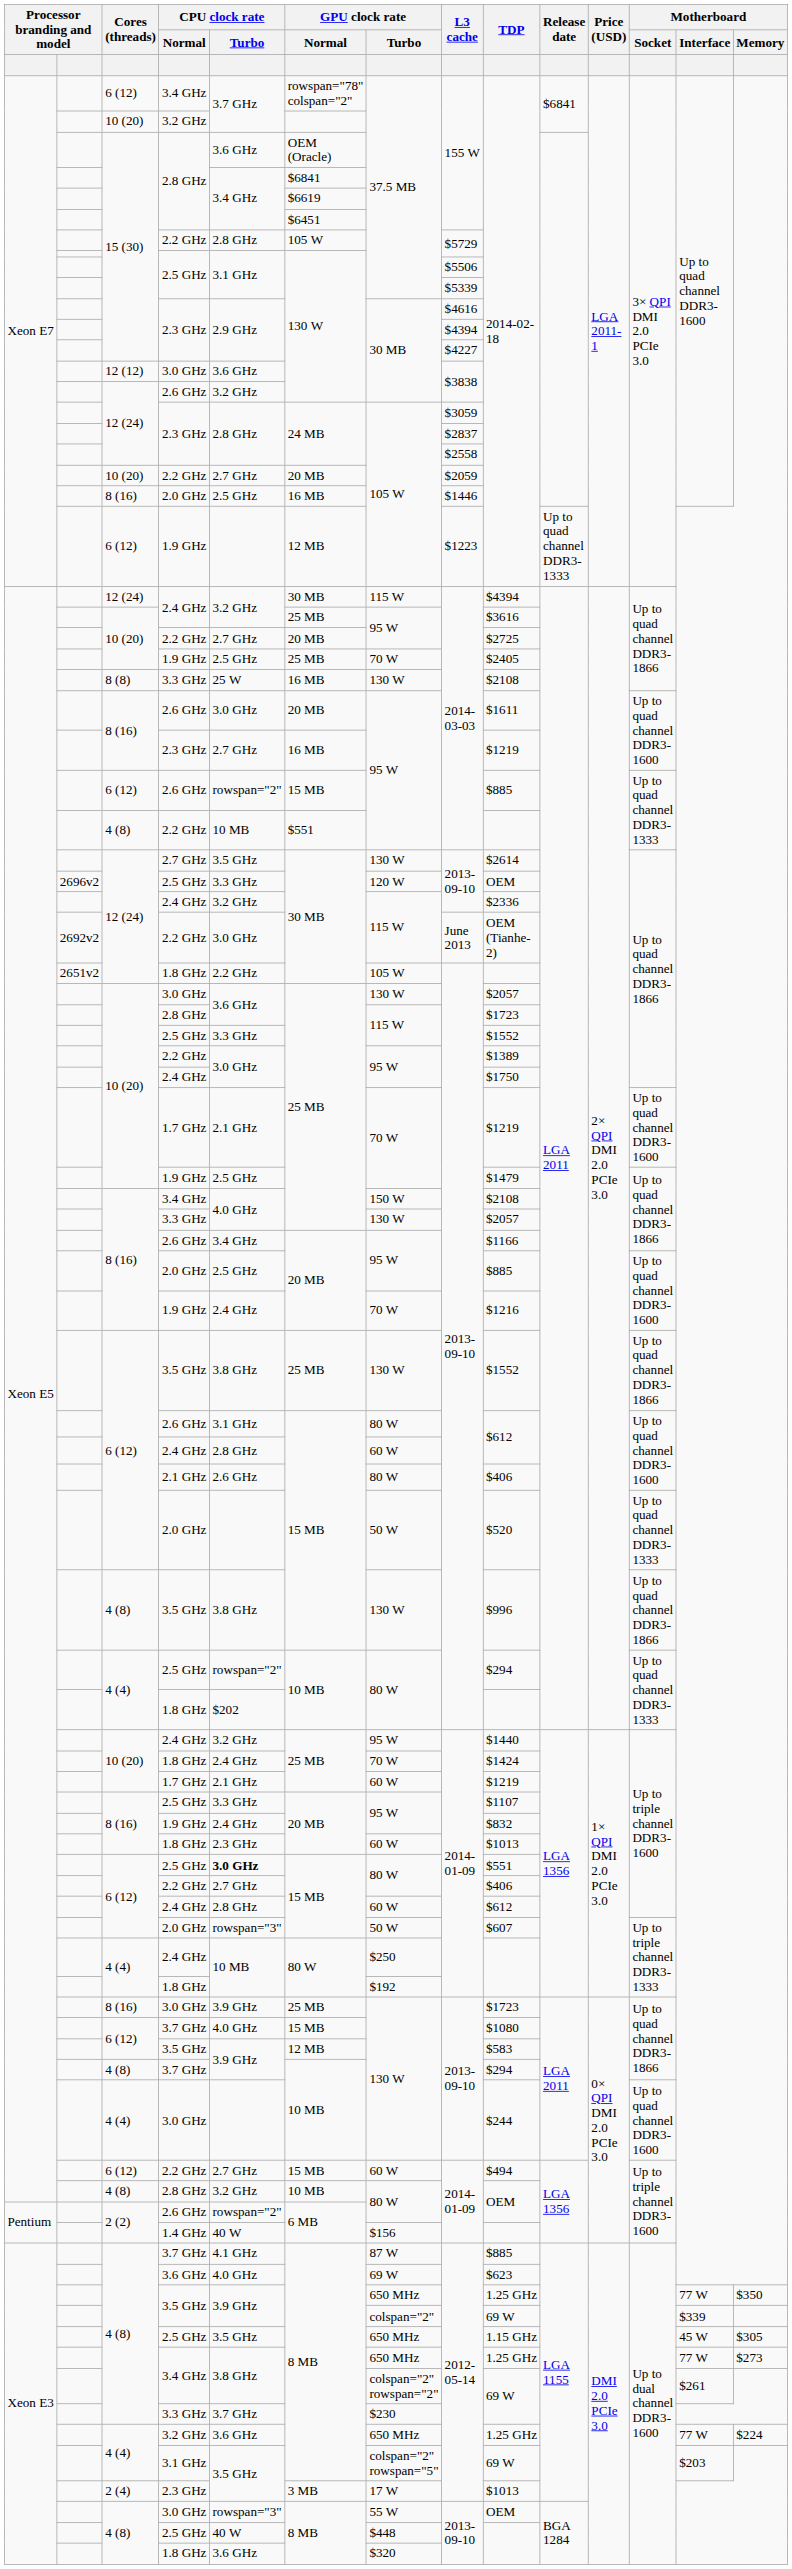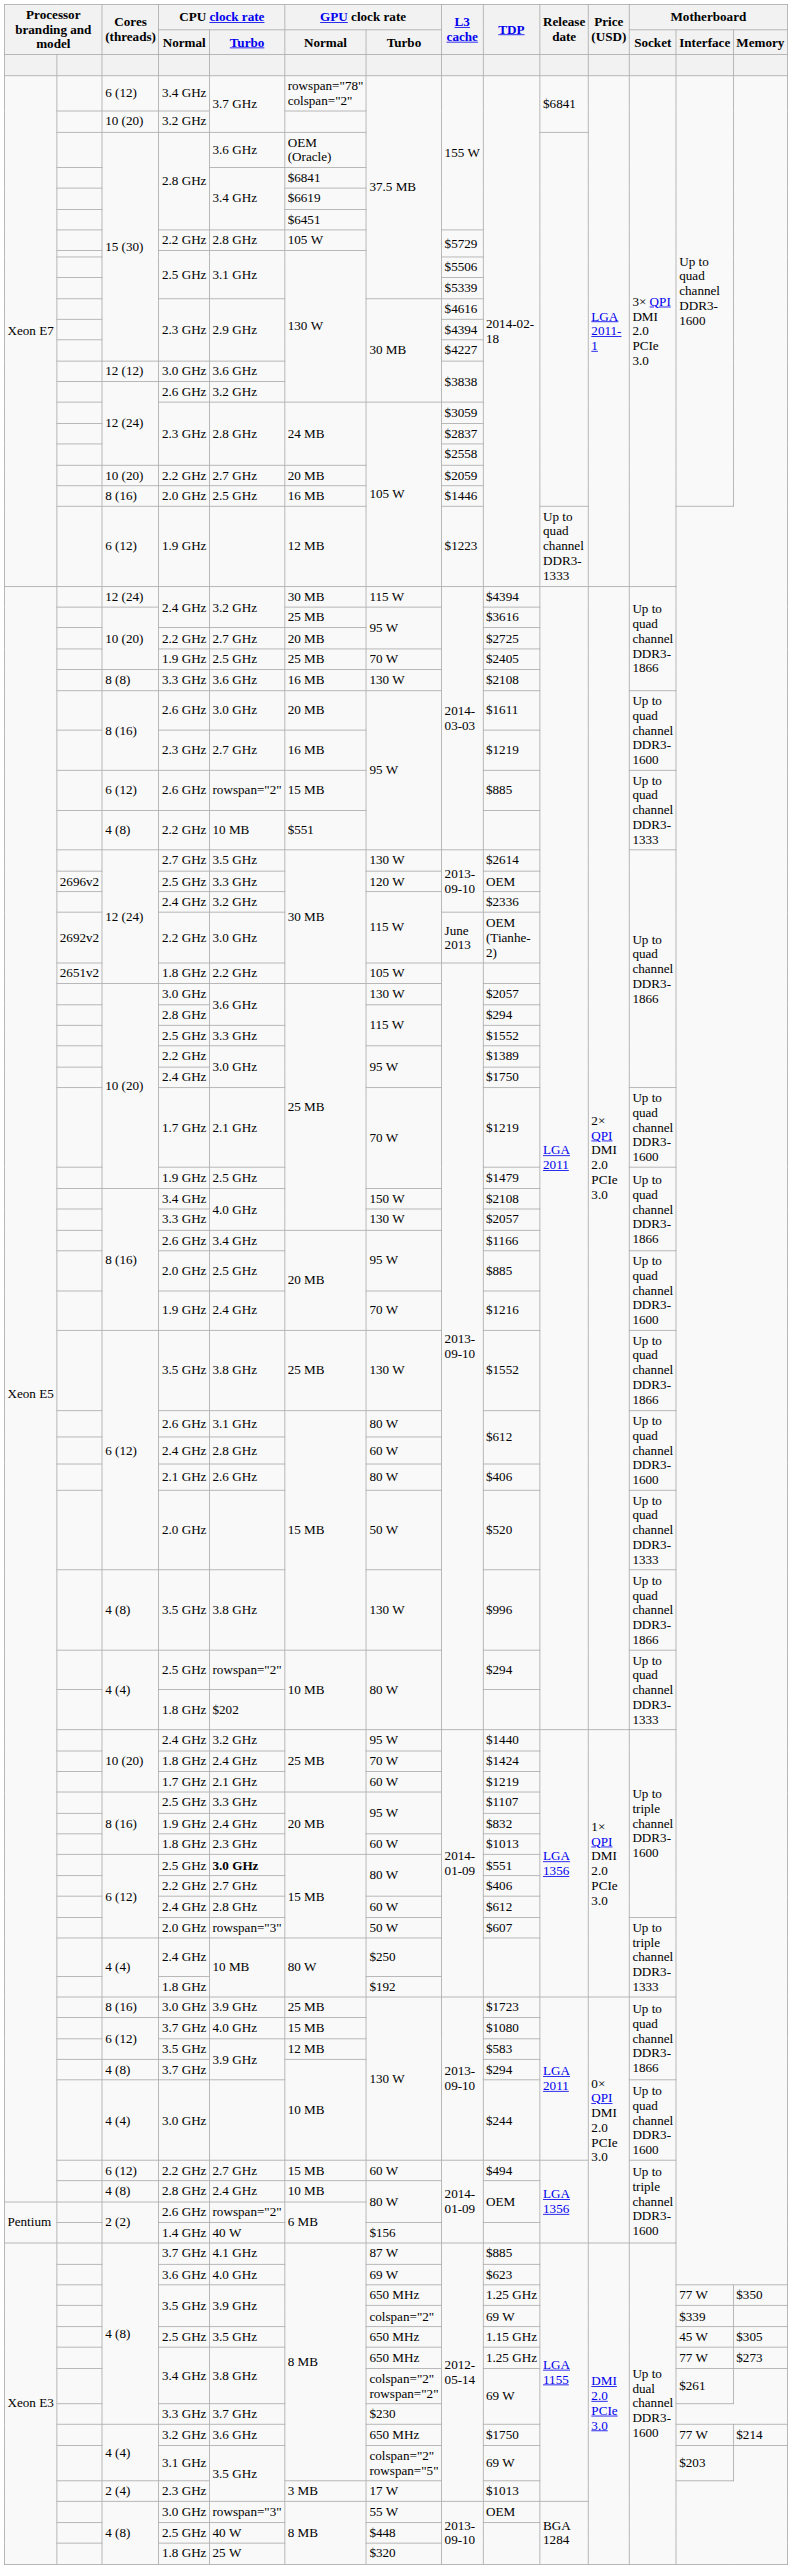8 (8) / 3.3 GHz | CPU clock rate / Turbo: 25 W -> 3.6 GHz
10 (20) / 2.8 GHz | TDP: $1723 -> $294
4 (8) / 2.8 GHz | CPU clock rate / Turbo: 3.2 GHz -> 2.4 GHz
4 (4) / 3.2 GHz | TDP: 1.25 GHz -> $1750
4 (4) / 3.2 GHz | Motherboard / Memory: $224 -> $214
4 (8) / 1.8 GHz | CPU clock rate / Turbo: 3.6 GHz -> 25 W
